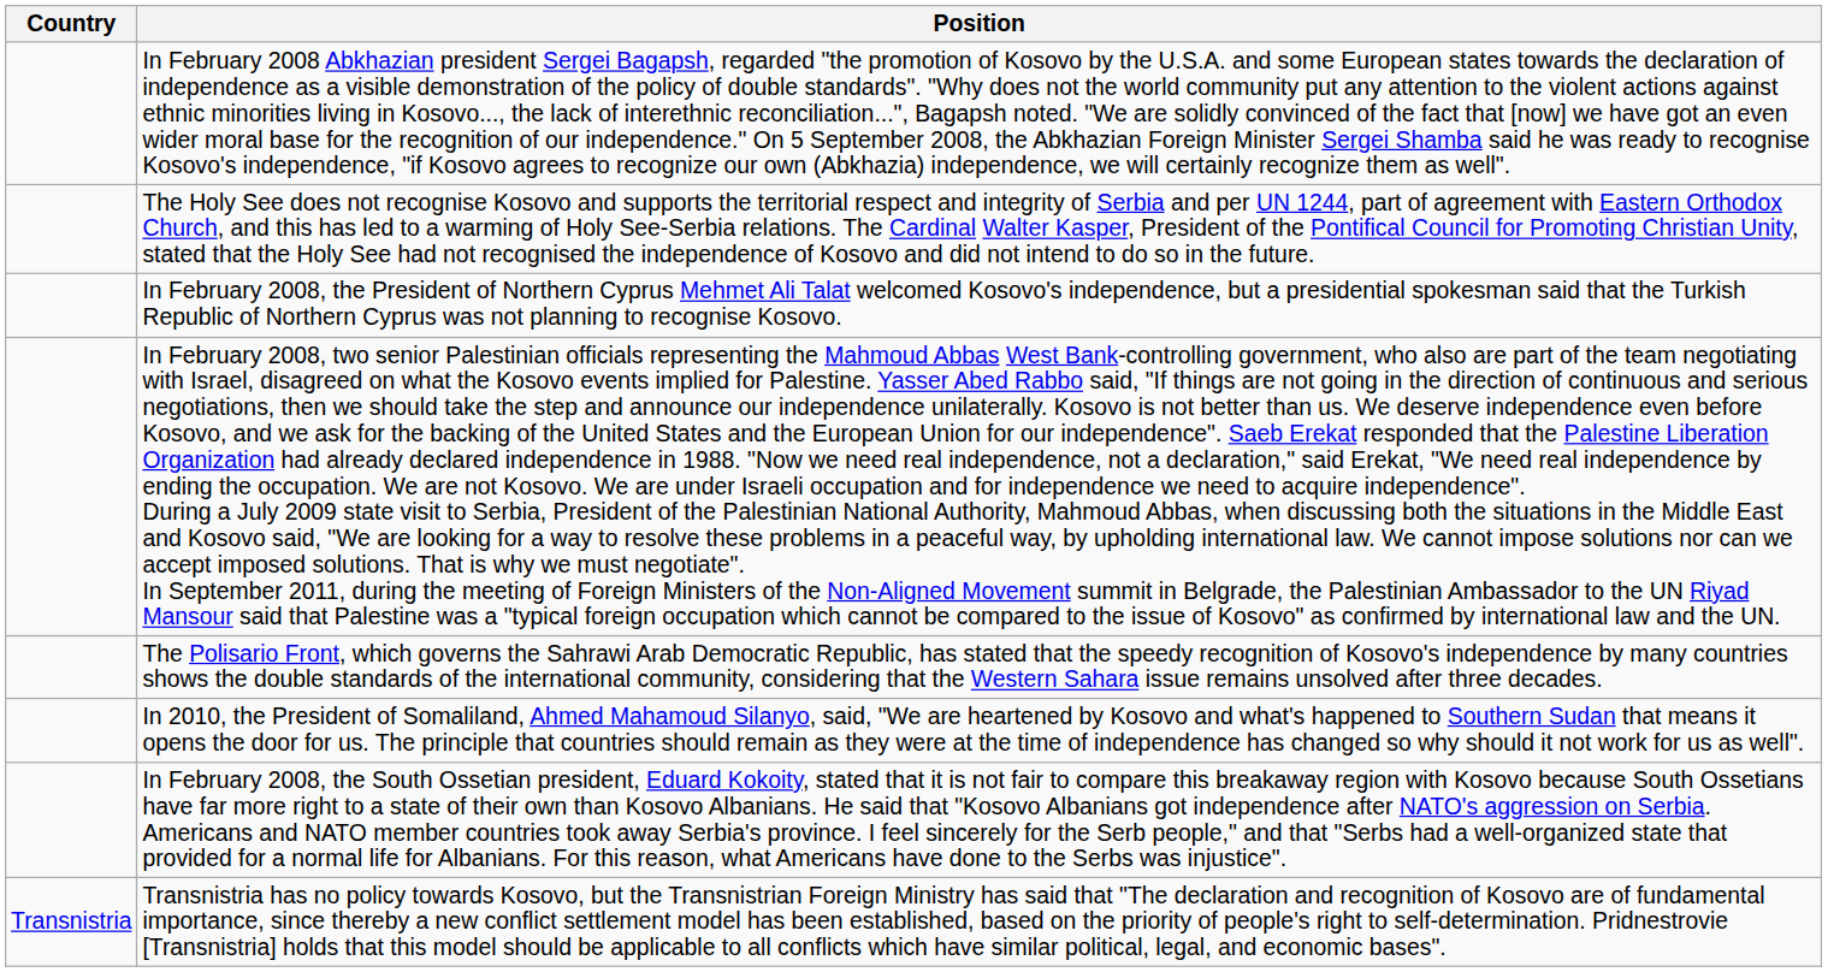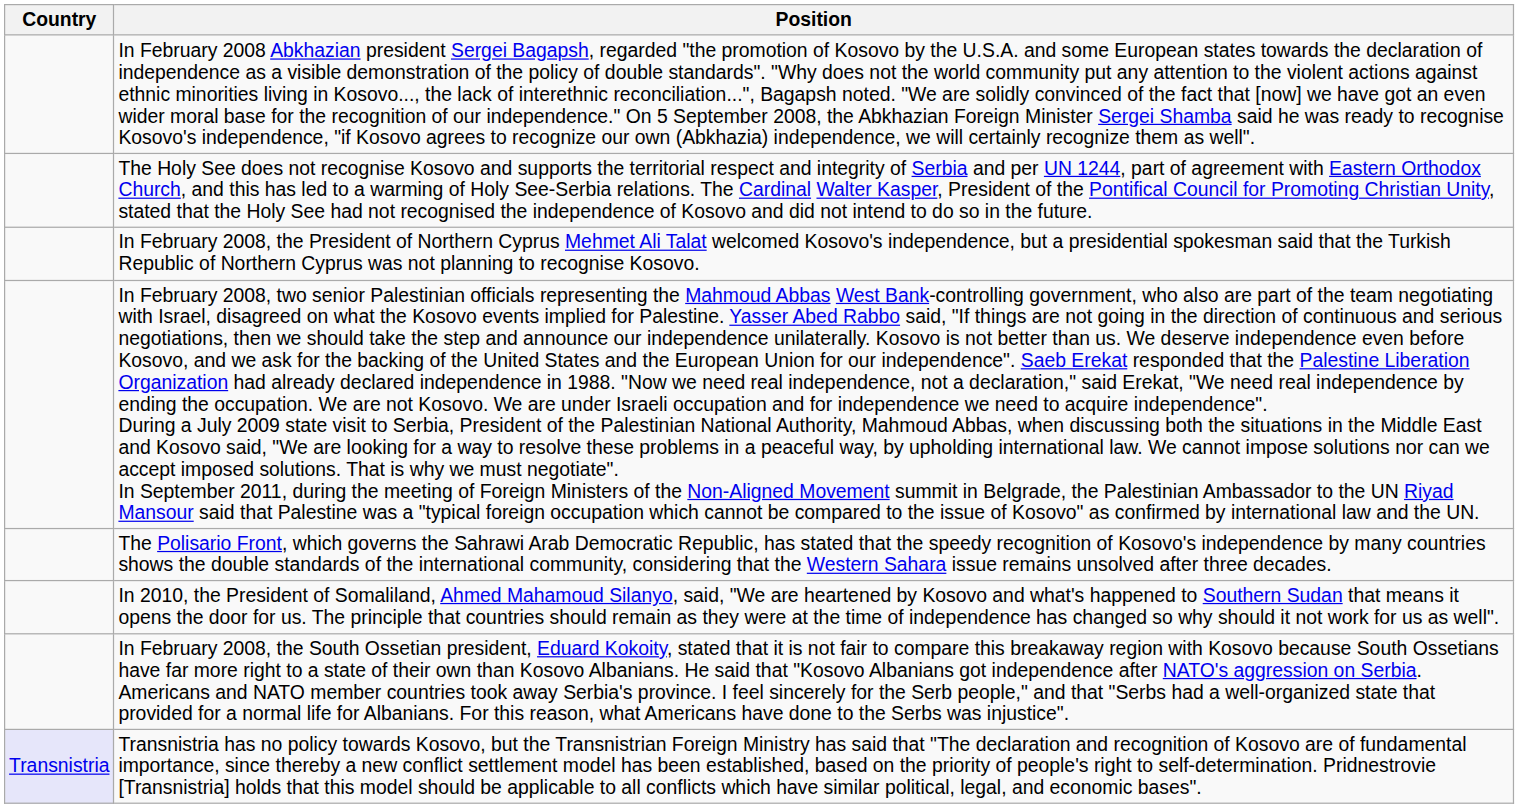row 9 | Country: no background -> lavender background
